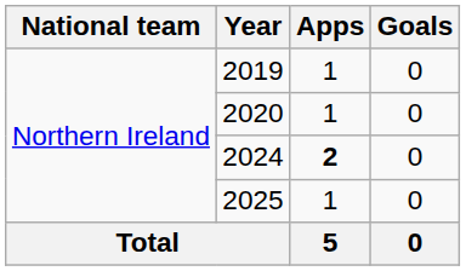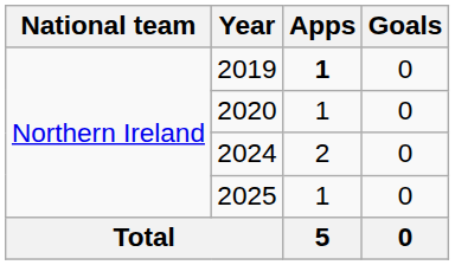2019 | Apps: normal -> bold
2024 | Apps: bold -> normal
